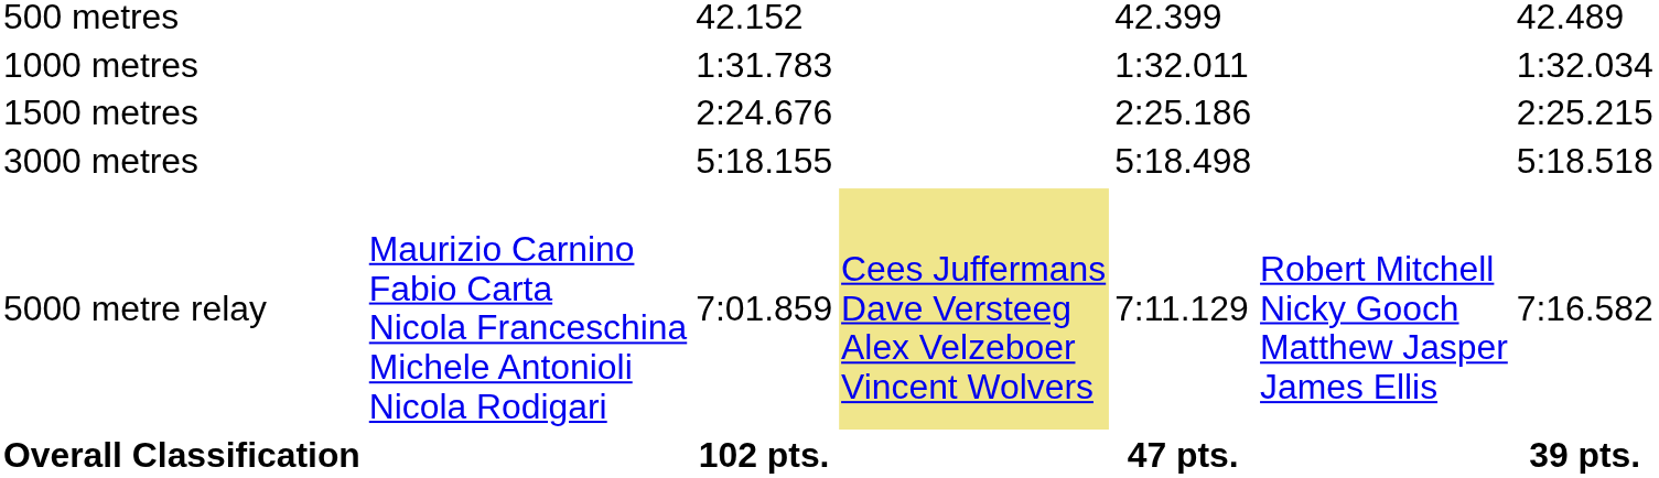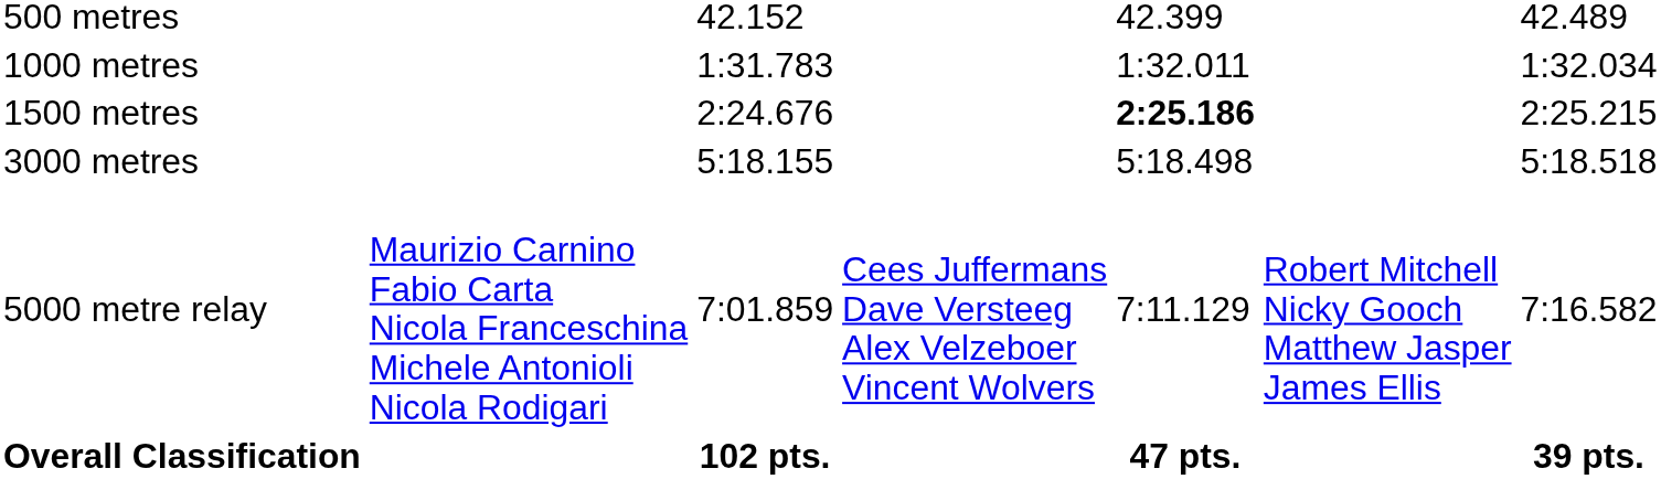1500 metres | column 5: normal -> bold
5000 metre relay | column 4: khaki background -> no background
